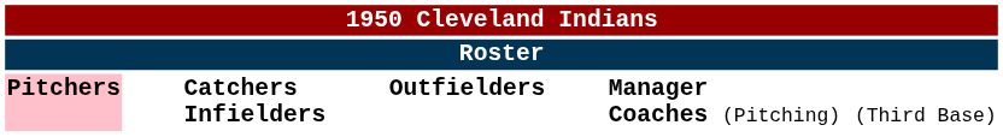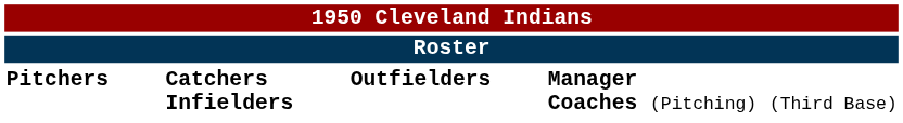Pitchers | column 1: pink background -> no background
